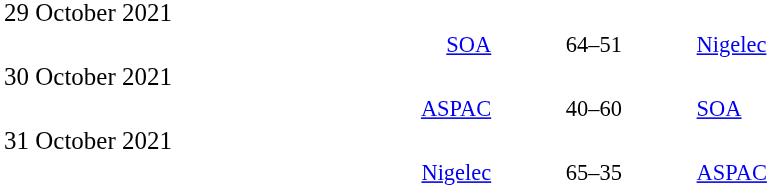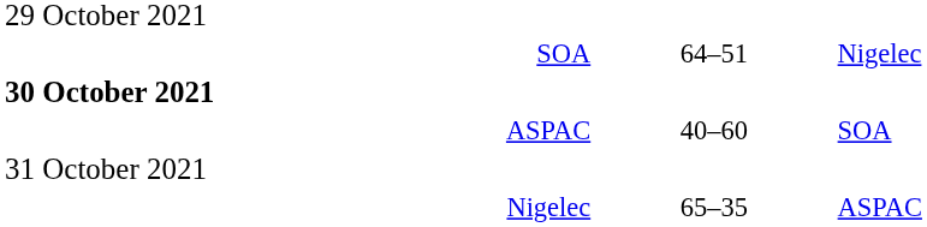30 October 2021 | column 1: normal -> bold
